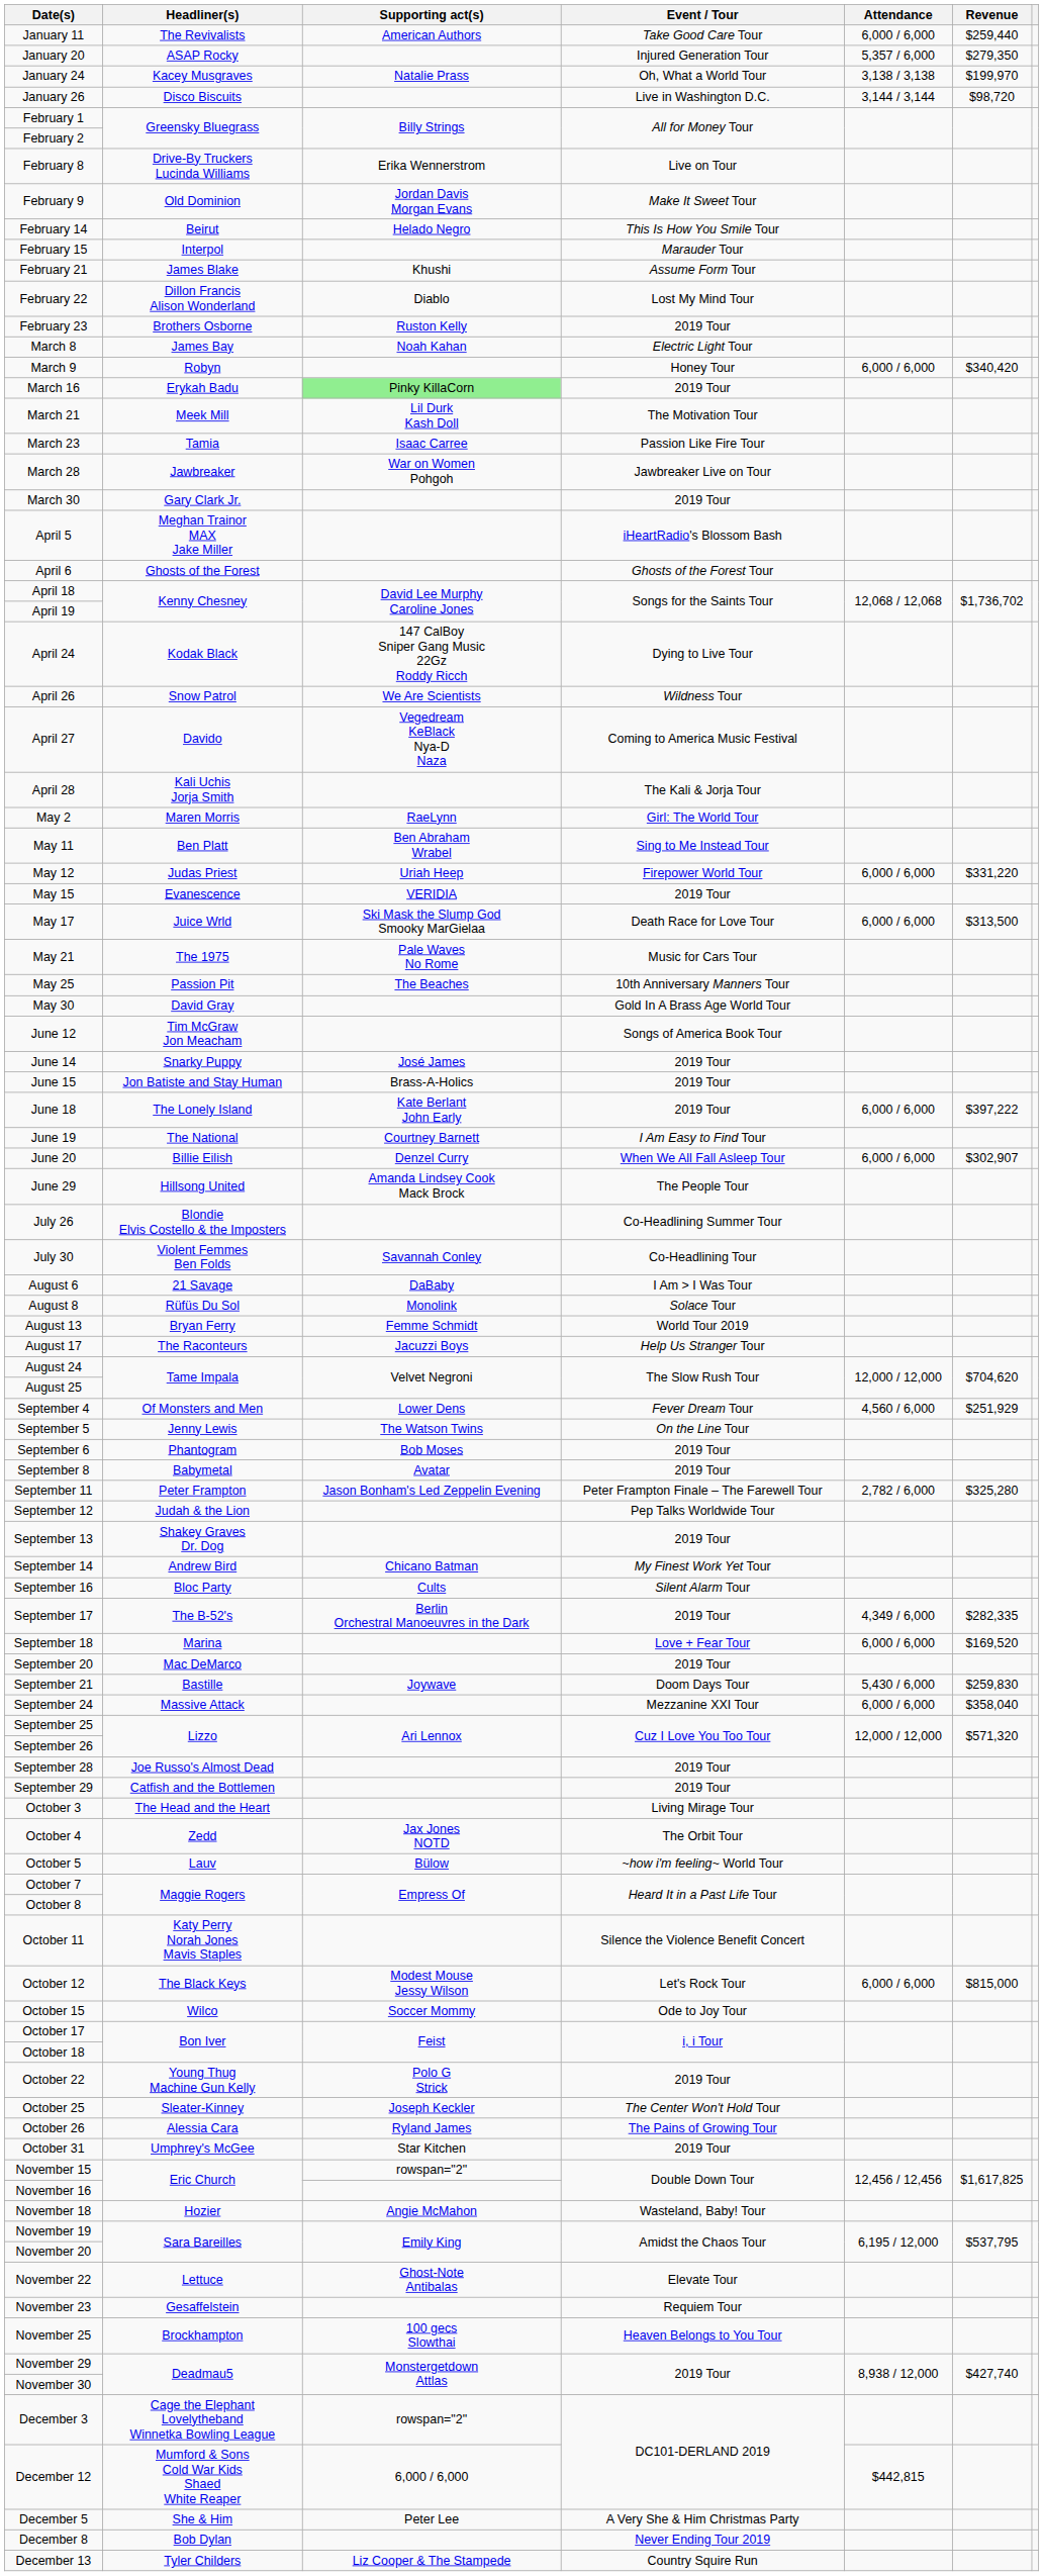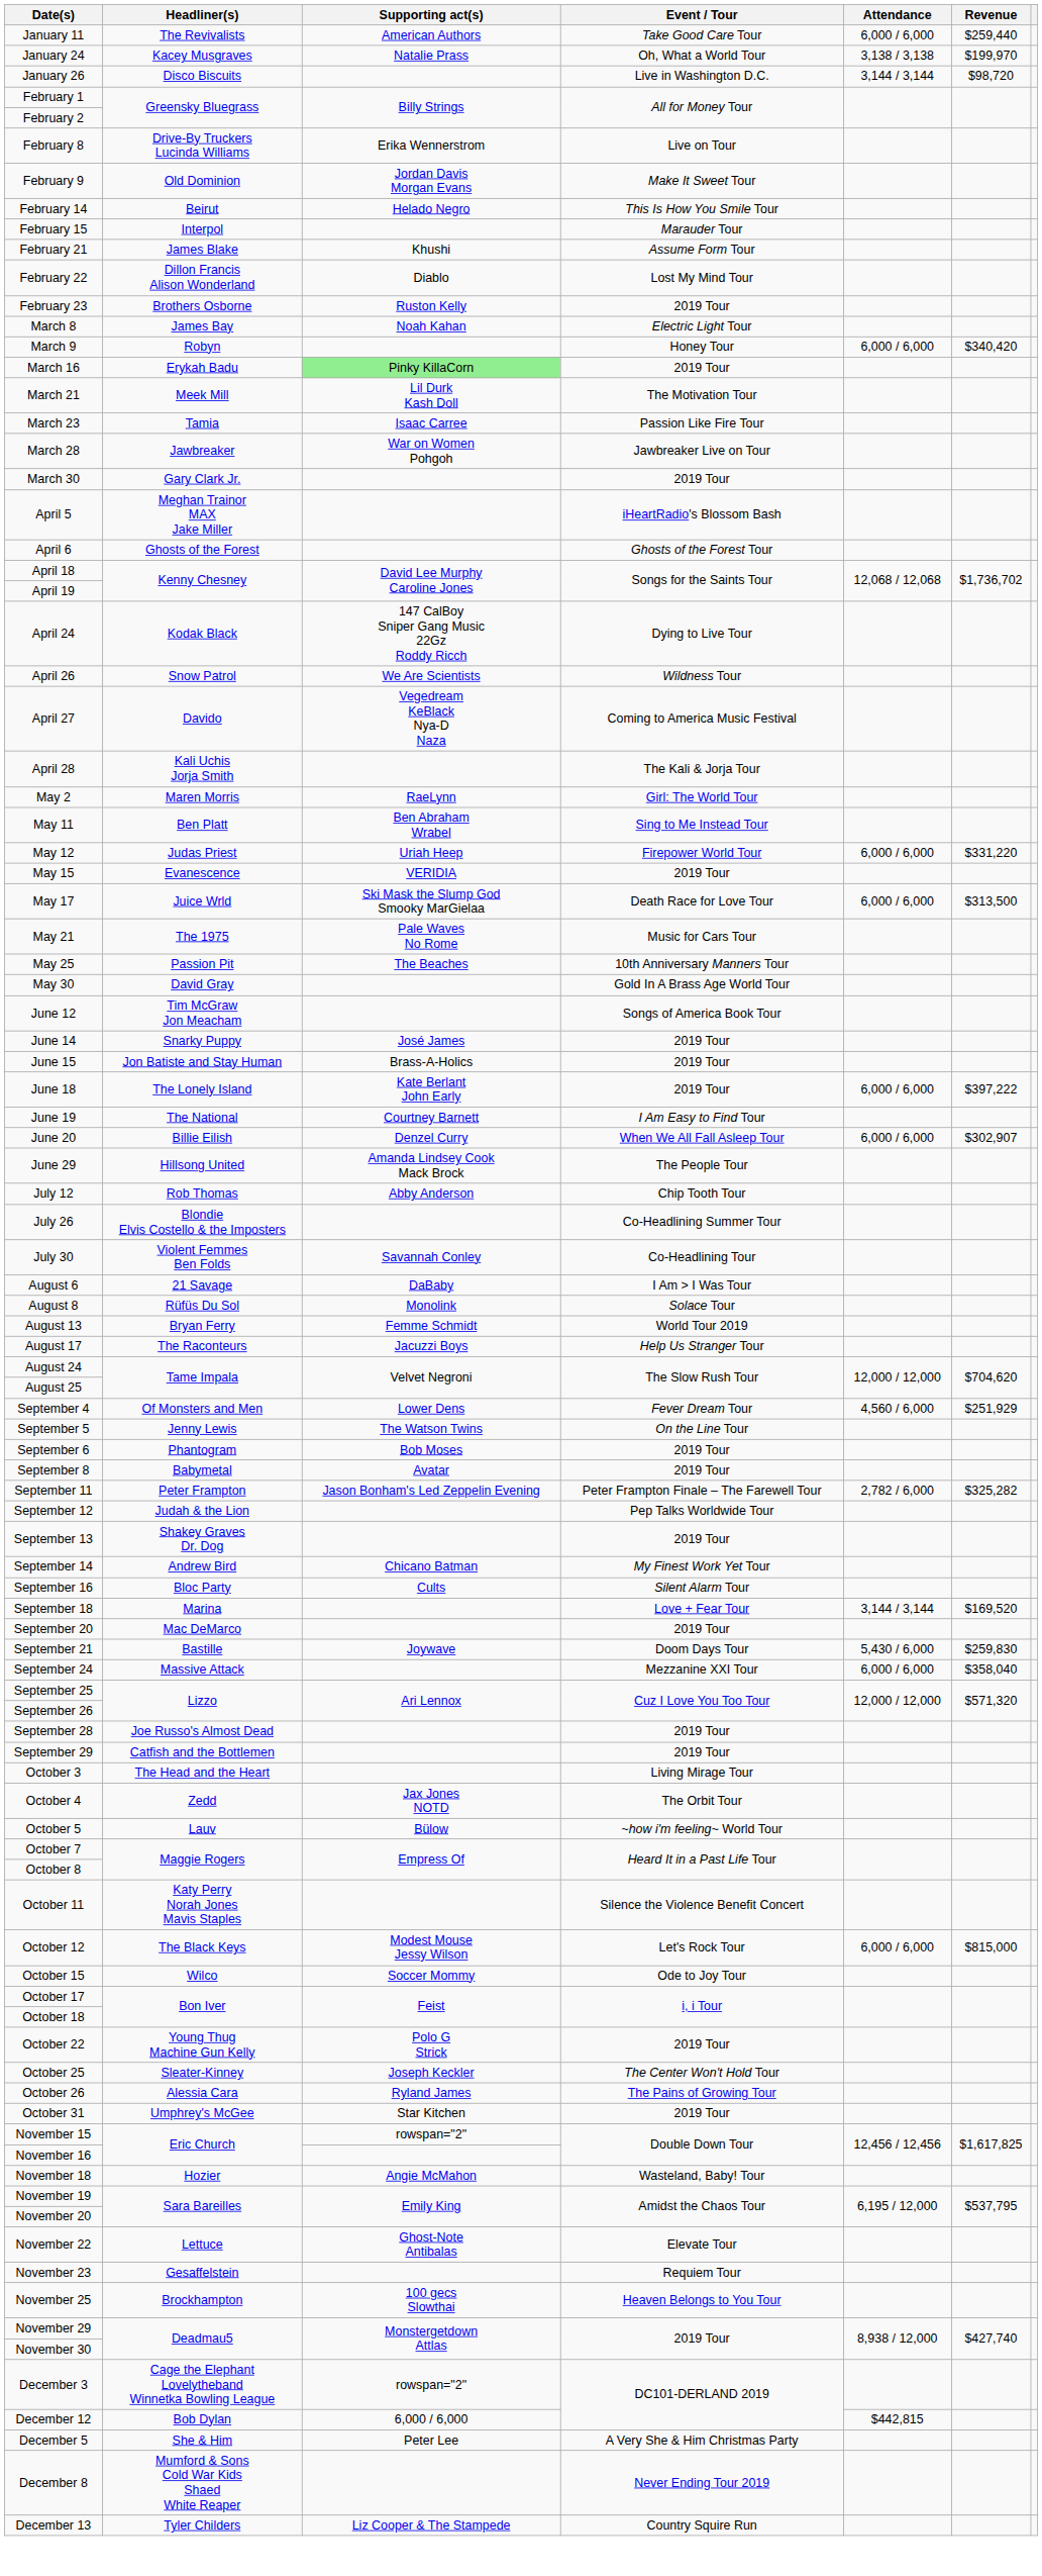- row: January 20 | ASAP Rocky | Injured Generation Tour | 5,357 / 6,000 | $279,350
+ row: July 12 | Rob Thomas | Abby Anderson | Chip Tooth Tour
September 11 | Revenue: $325,280 -> $325,282
- row: September 17 | The B-52's | Berlin Orchestral Manoeuvres in the Dark | 2019 Tour | 4,349 / 6,000 | $282,335
September 18 | Attendance: 6,000 / 6,000 -> 3,144 / 3,144
December 12 | Headliner(s): Mumford & Sons Cold War Kids Shaed White Reaper -> Bob Dylan
December 8 | Headliner(s): Bob Dylan -> Mumford & Sons Cold War Kids Shaed White Reaper
